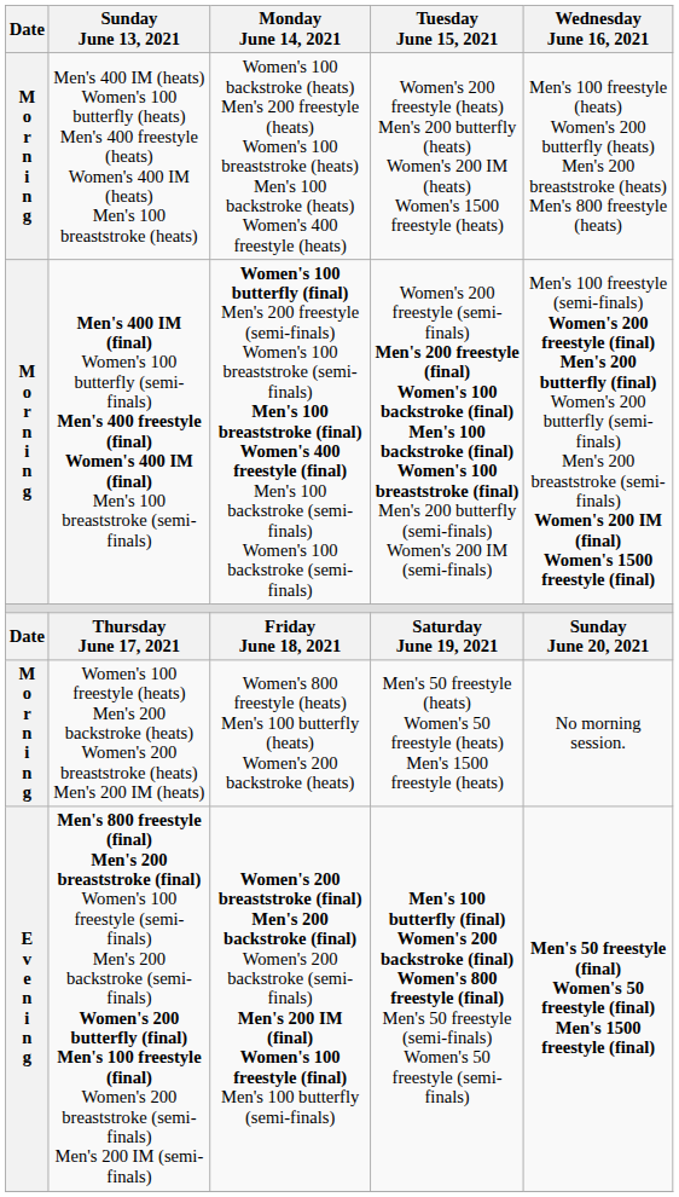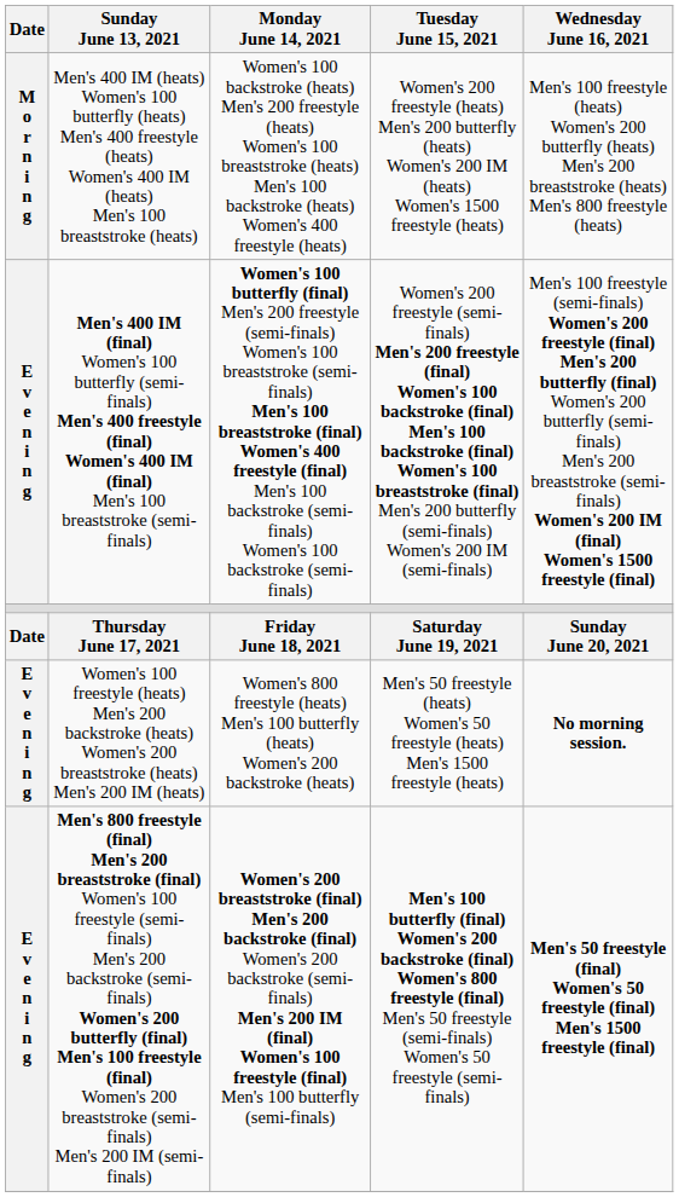row 3 | Date: M o r n i n g -> E v e n i n g
row 6 | Date: M o r n i n g -> E v e n i n g
row 6 | Wednesday June 16, 2021: normal -> bold
